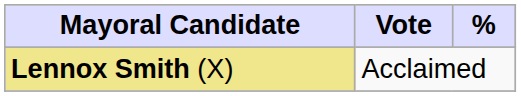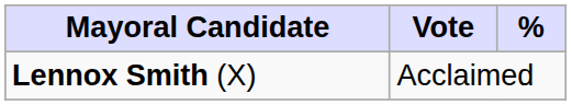Lennox Smith (X) | Mayoral Candidate: khaki background -> no background
